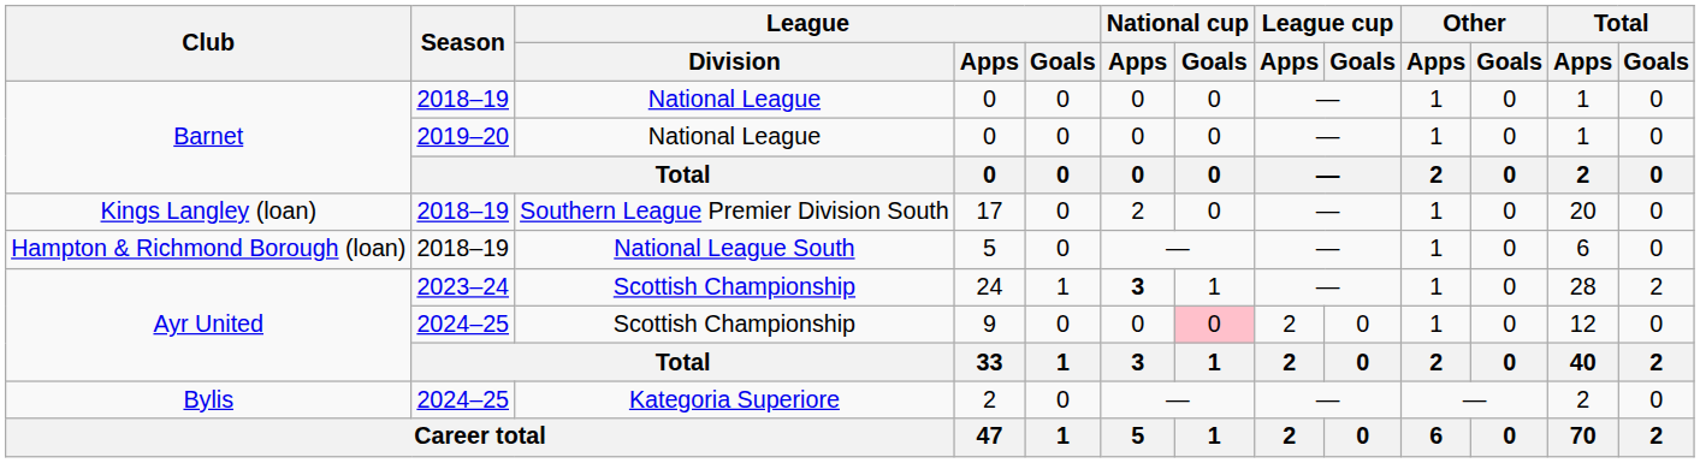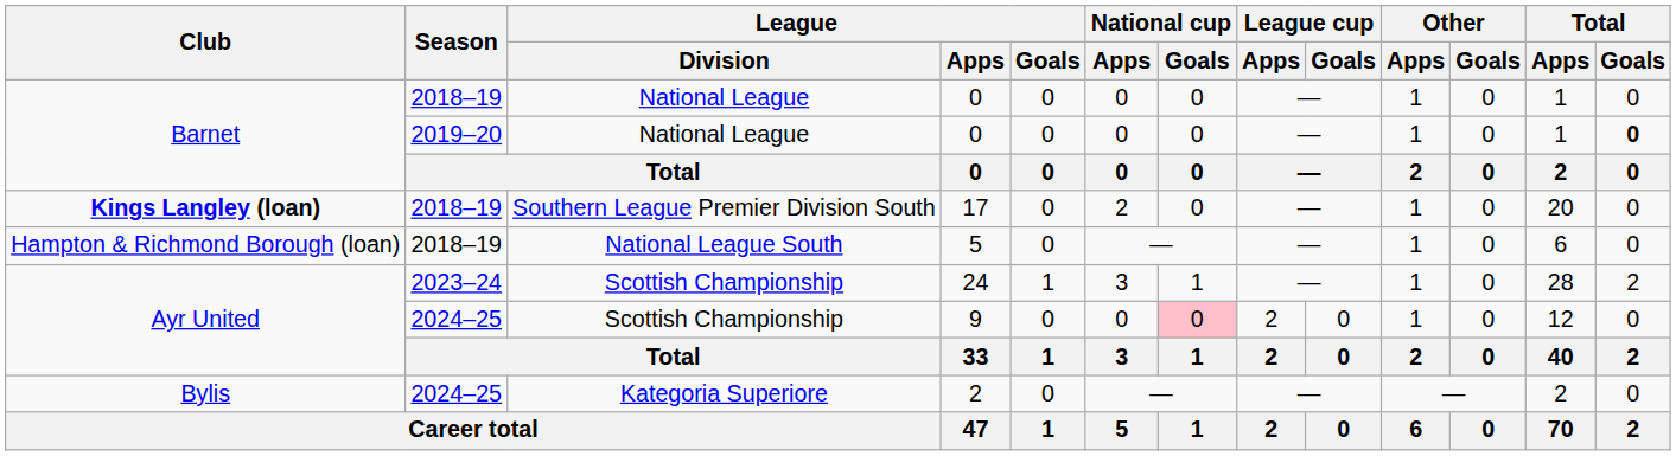2019–20 / 0 | Total / Goals: normal -> bold
17 | Club: normal -> bold
24 | National cup / Apps: bold -> normal
